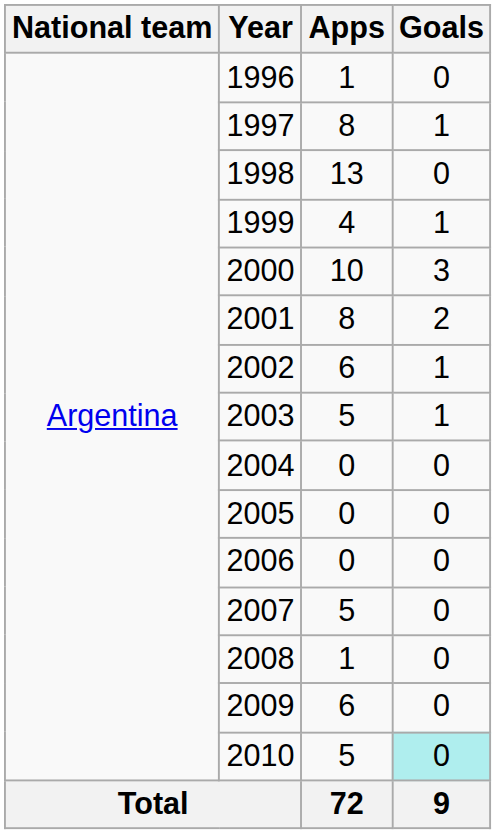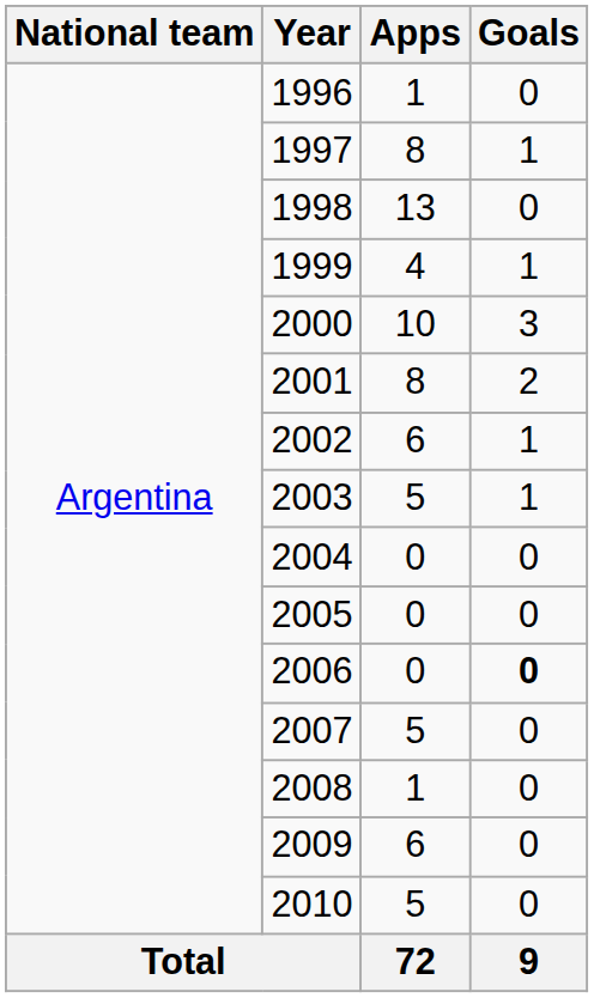2006 | Goals: normal -> bold
2010 | Goals: paleturquoise background -> no background
